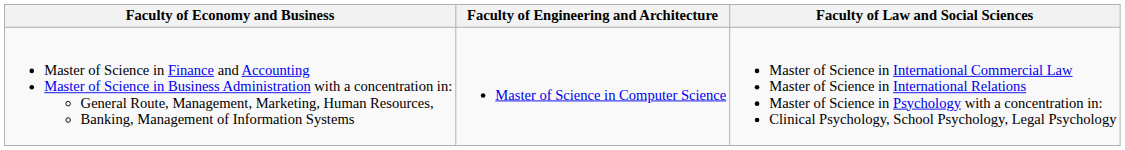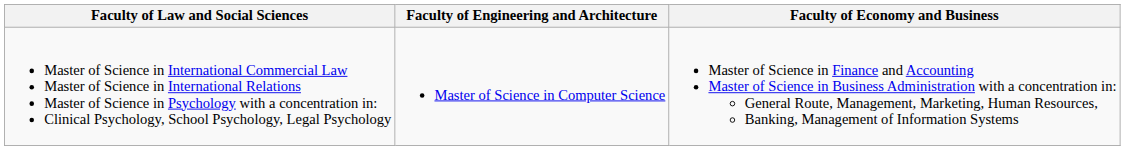columns swapped: Faculty of Economy and Business <-> Faculty of Law and Social Sciences
